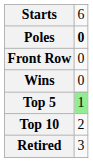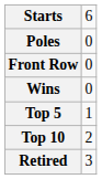Poles | column 2: bold -> normal
Top 5 | column 2: lightgreen background -> no background
